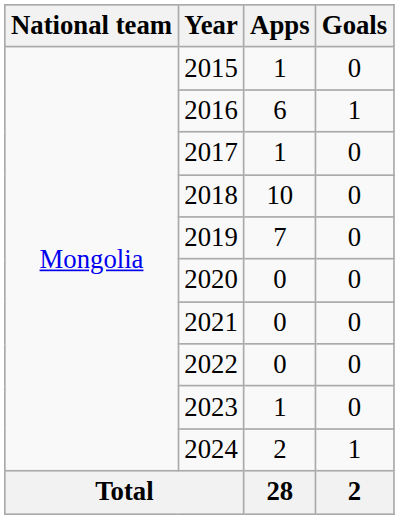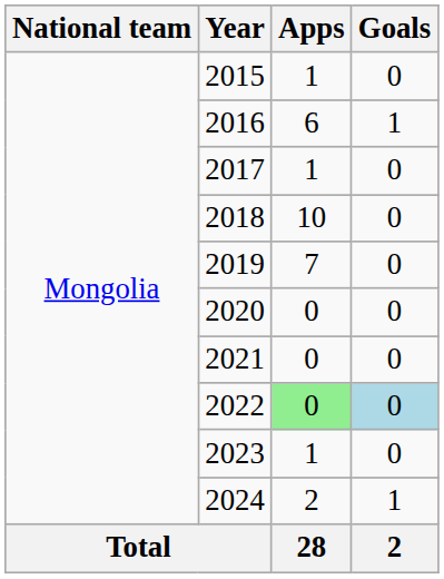2022 | Apps: no background -> lightgreen background
2022 | Goals: no background -> lightblue background
